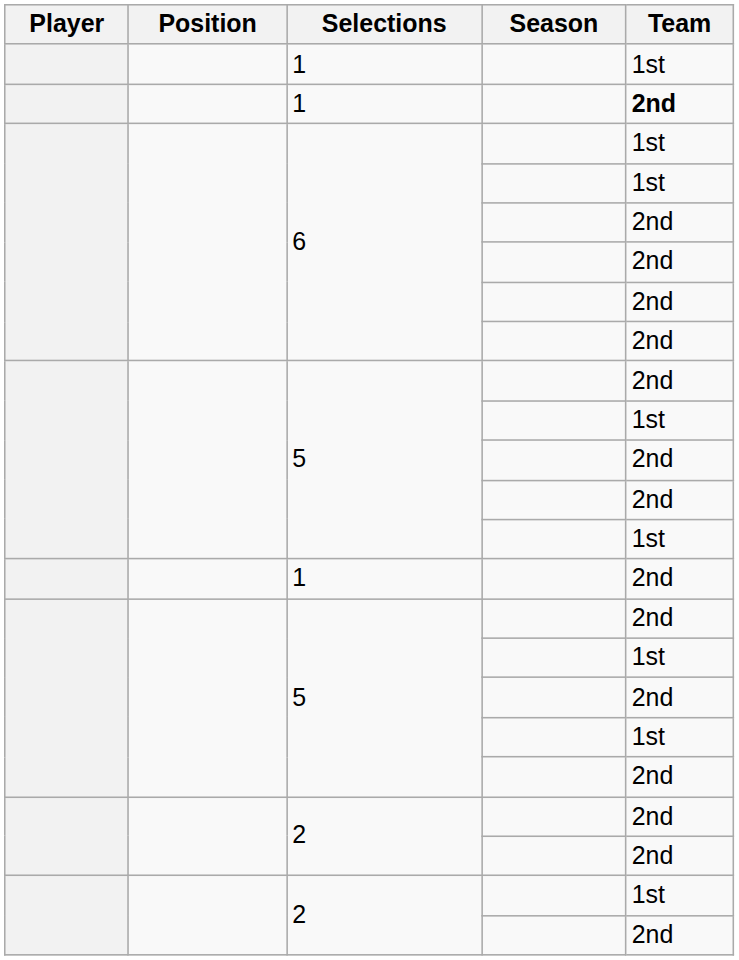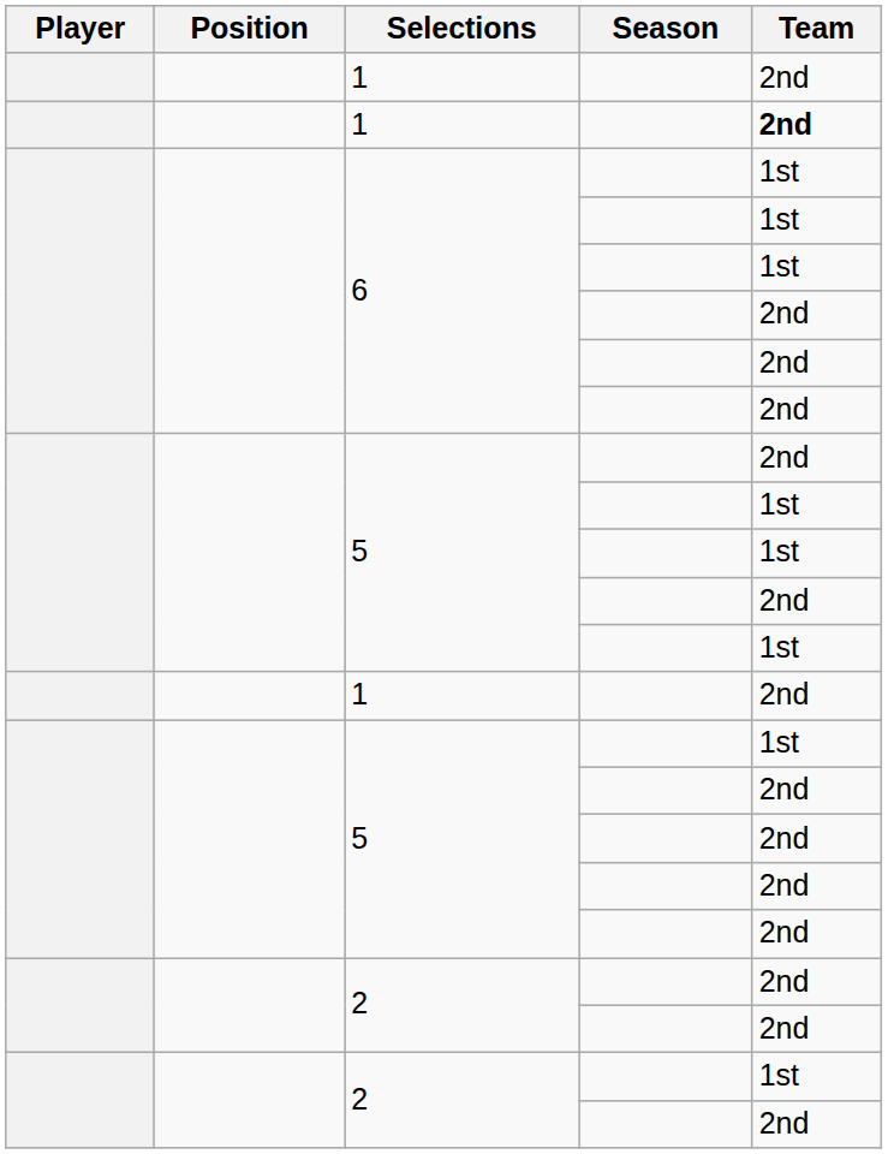row 2 | Team: 1st -> 2nd
row 6 | Team: 2nd -> 1st
row 12 | Team: 2nd -> 1st
row 16 | Team: 2nd -> 1st
row 17 | Team: 1st -> 2nd
row 19 | Team: 1st -> 2nd
